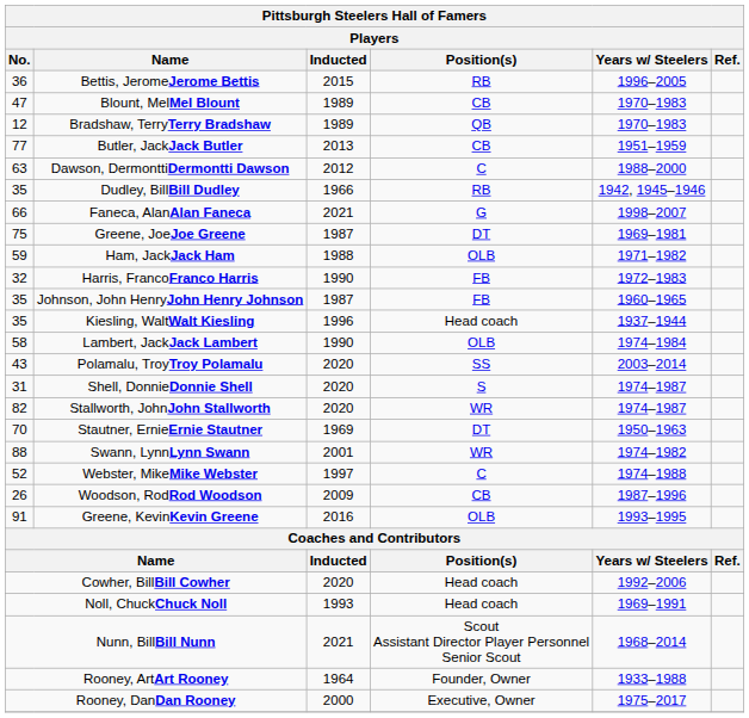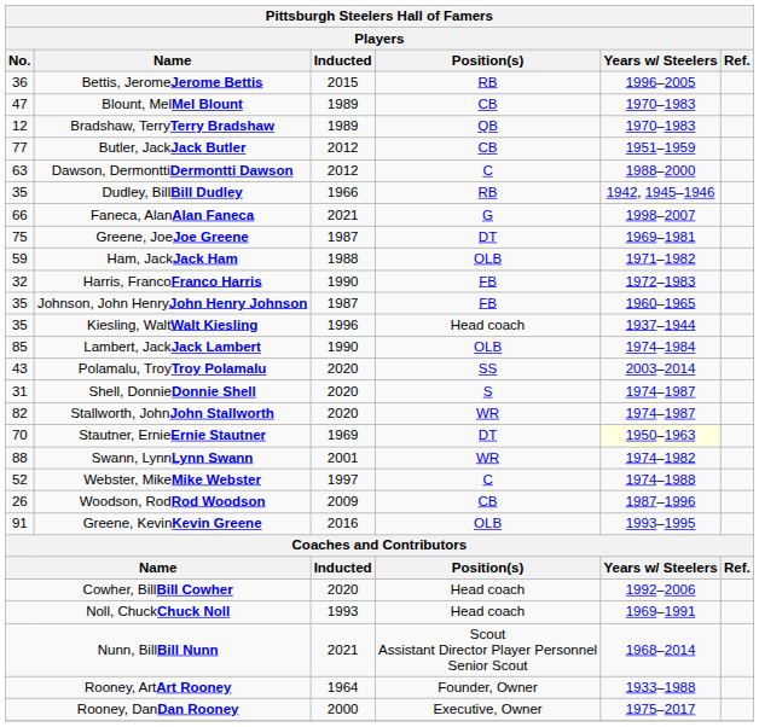Butler, JackJack Butler | Inducted: 2013 -> 2012
Lambert, JackJack Lambert | No.: 58 -> 85
Stautner, ErnieErnie Stautner | Years w/ Steelers: no background -> lightyellow background
